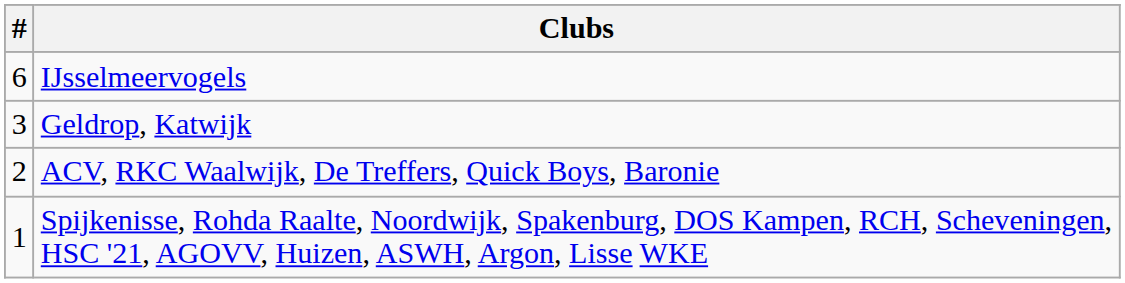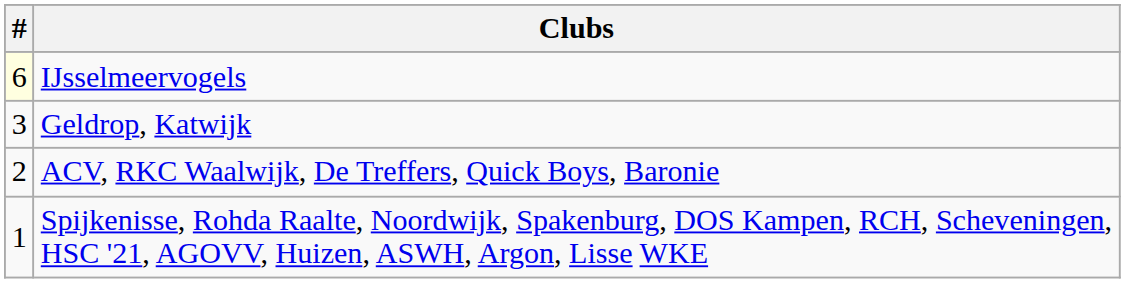IJsselmeervogels | #: no background -> lightyellow background
